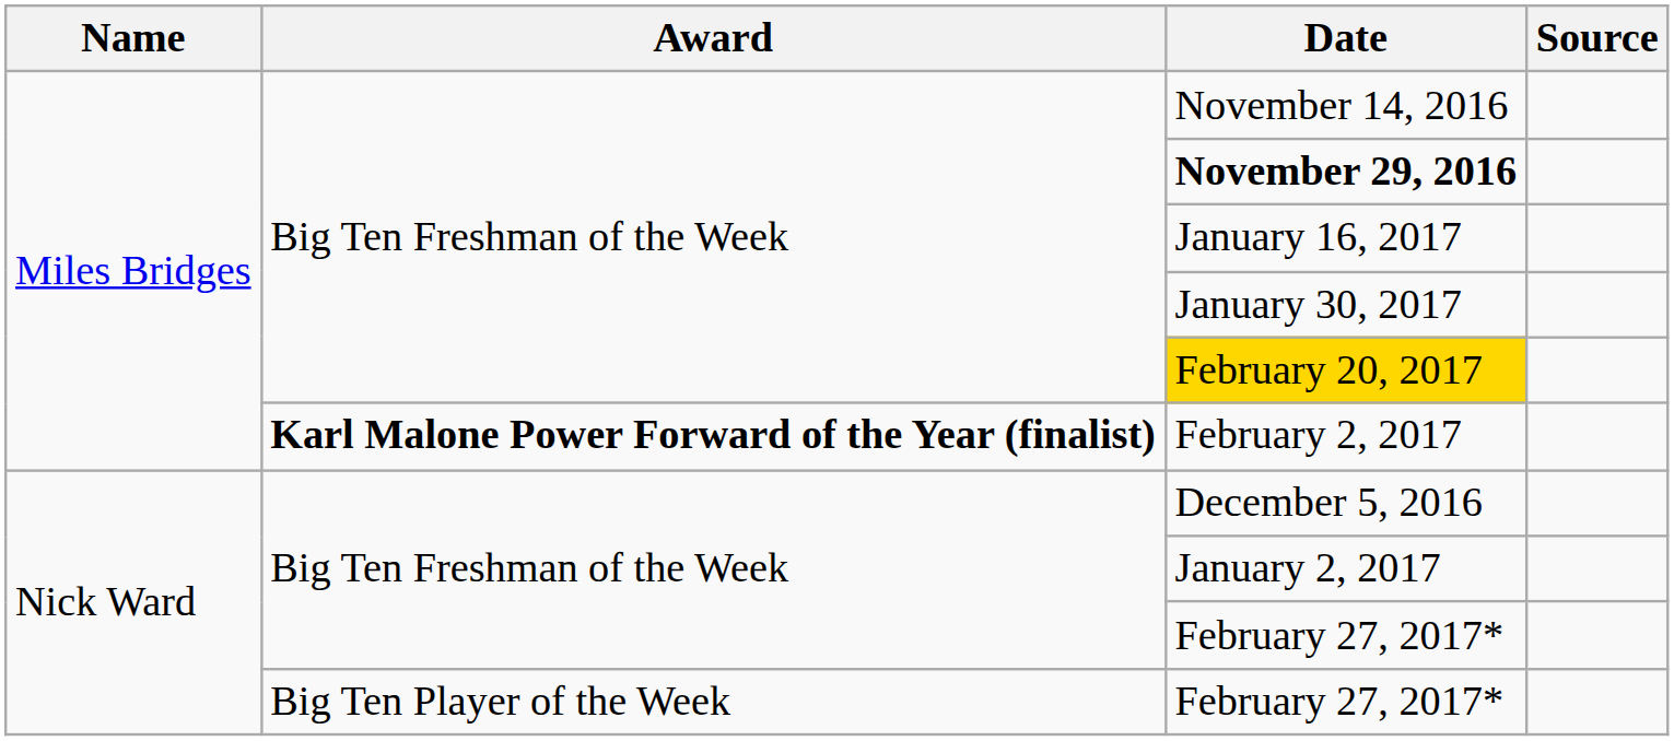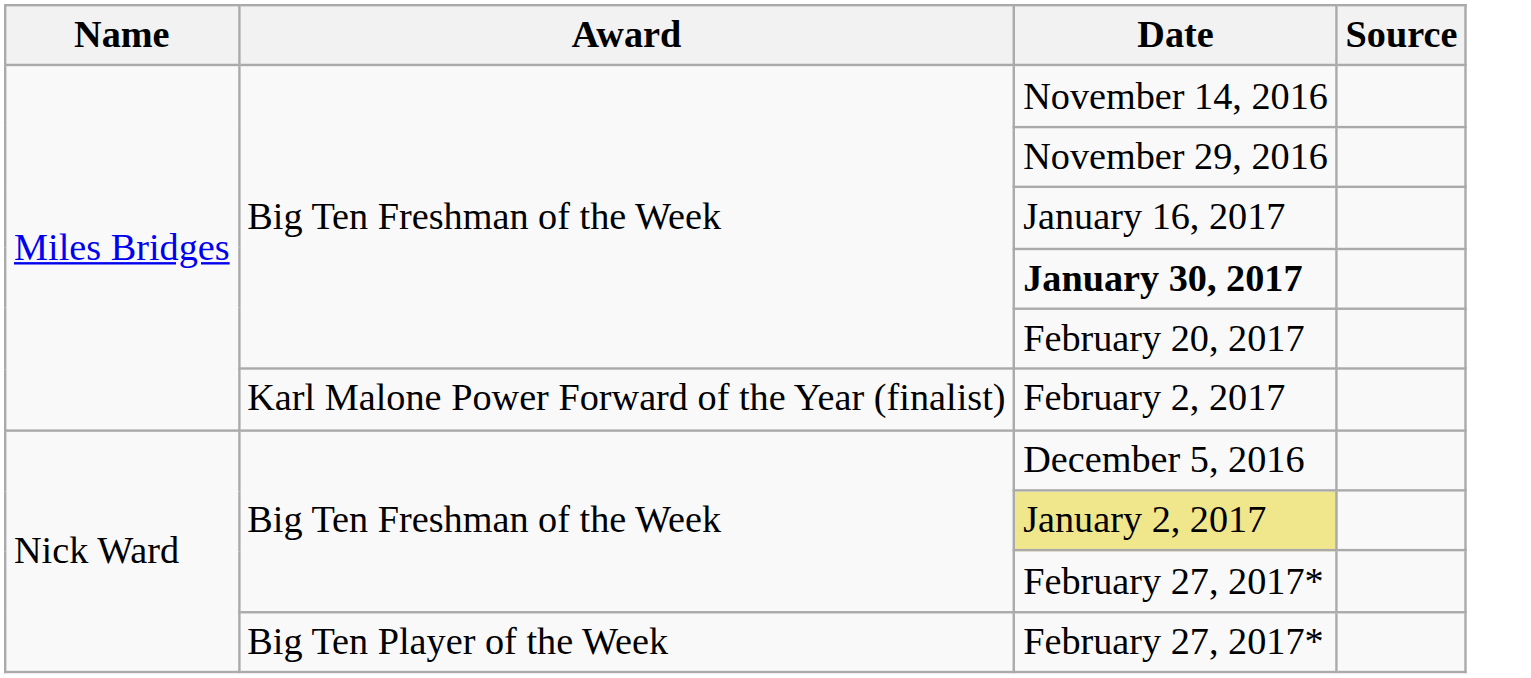November 29, 2016 | Date: bold -> normal
January 30, 2017 | Date: normal -> bold
February 20, 2017 | Date: gold background -> no background
February 2, 2017 | Award: bold -> normal
January 2, 2017 | Date: no background -> khaki background
